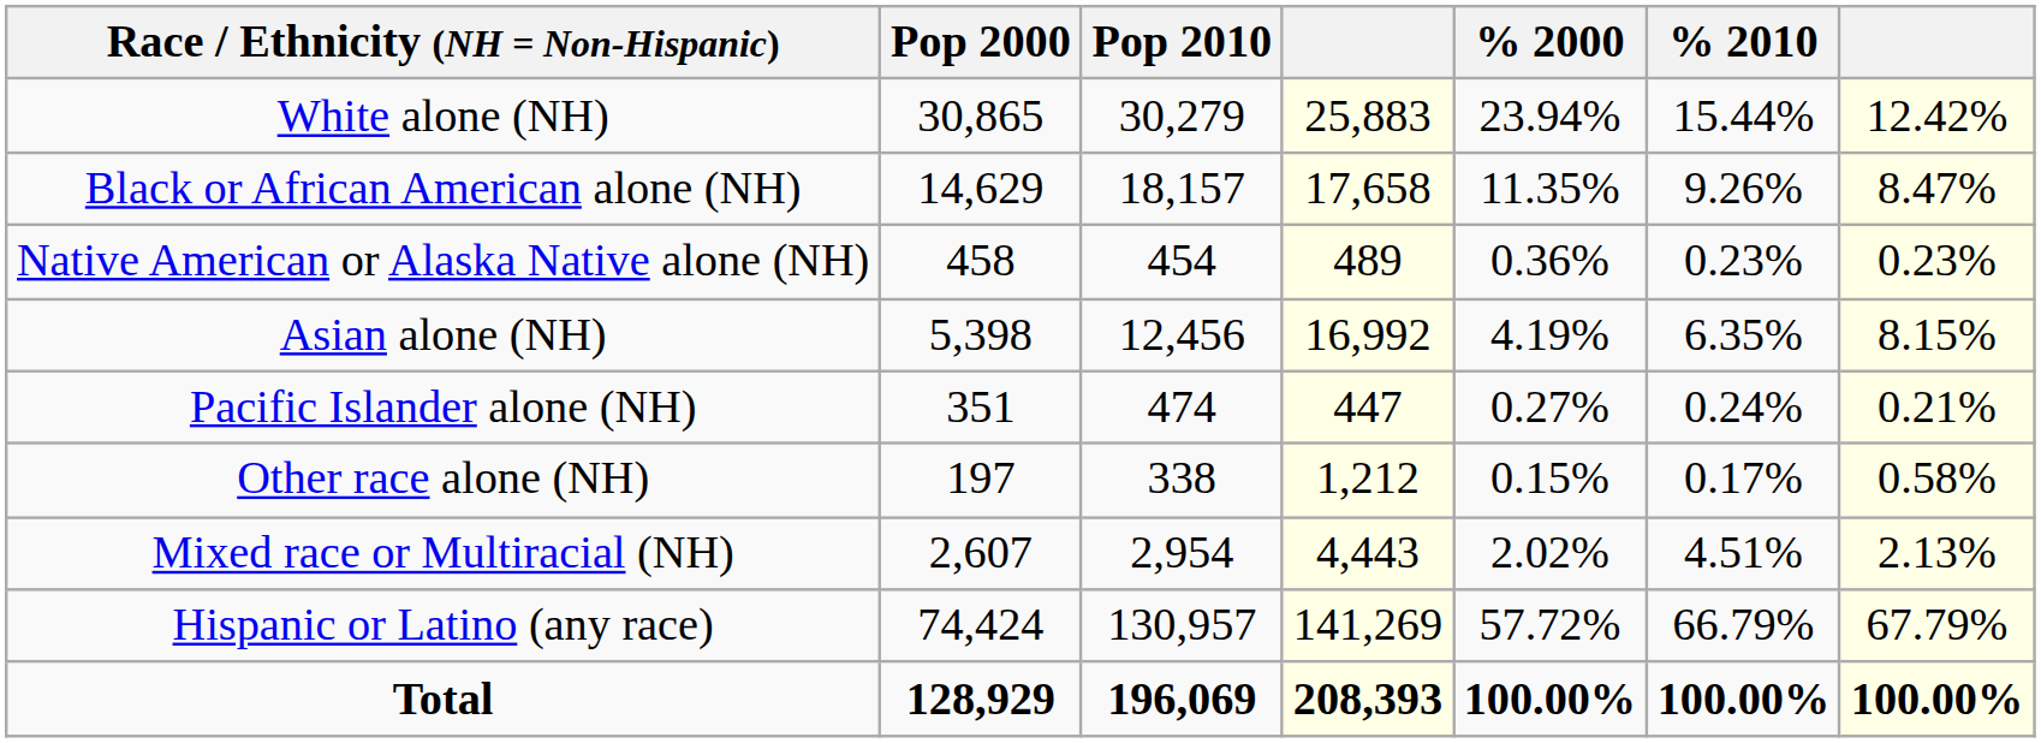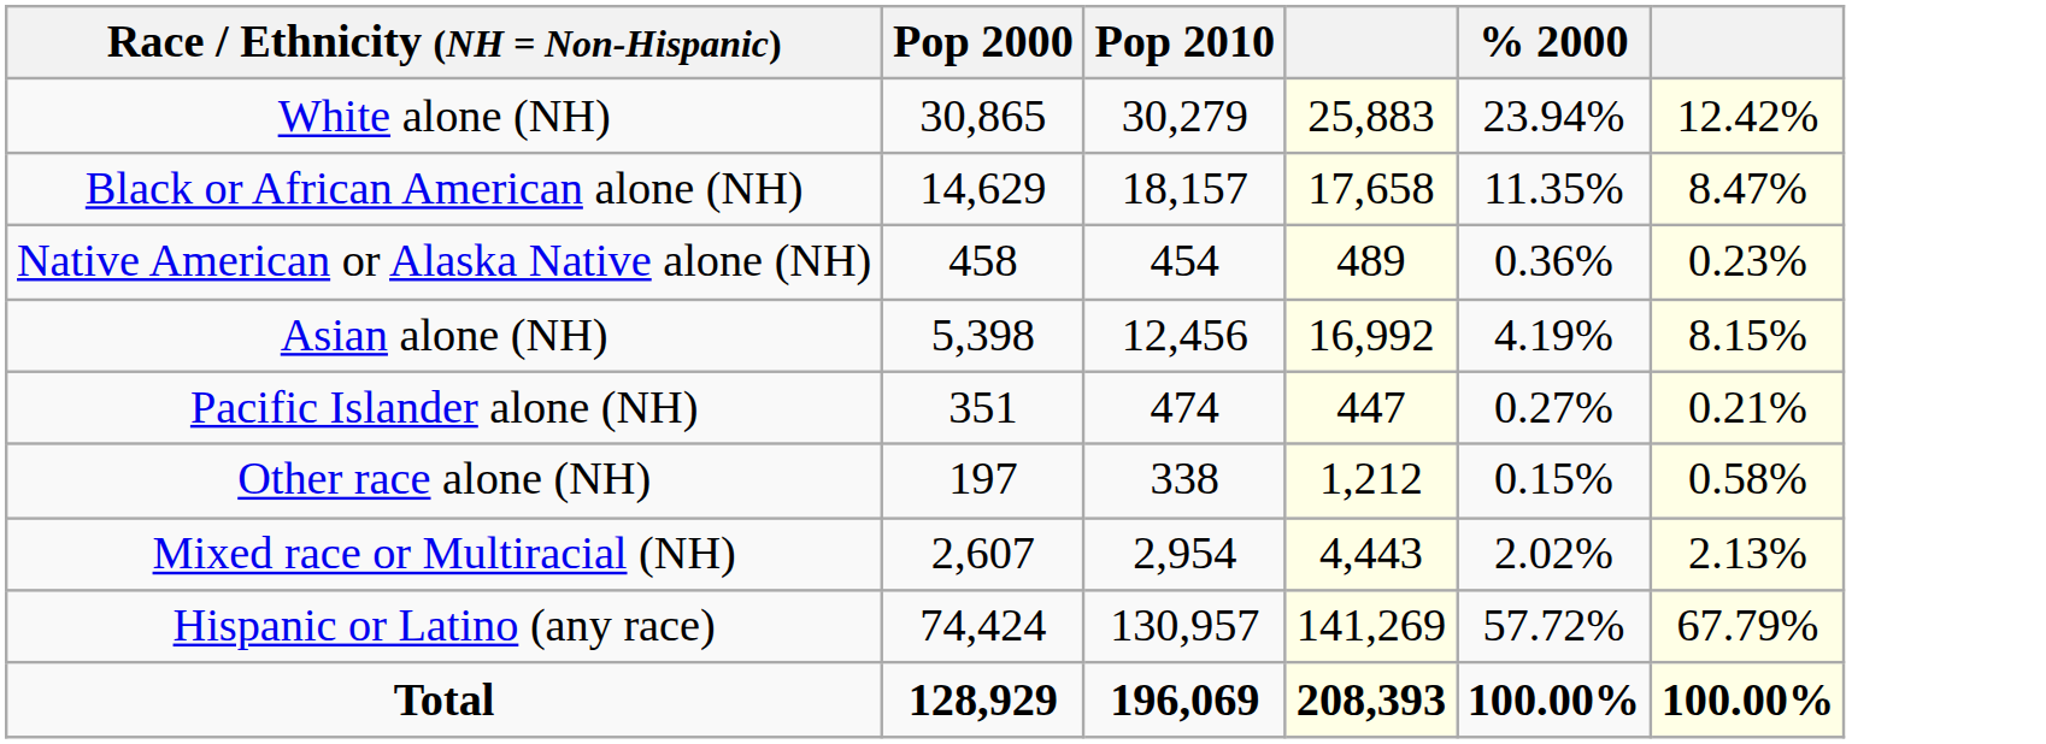- column: % 2010 | 15.44% | 9.26% | 0.23% | 6.35% | 0.24% | 0.17% | 4.51% | 66.79% | 100.00%
